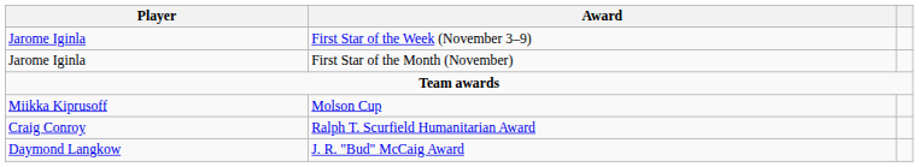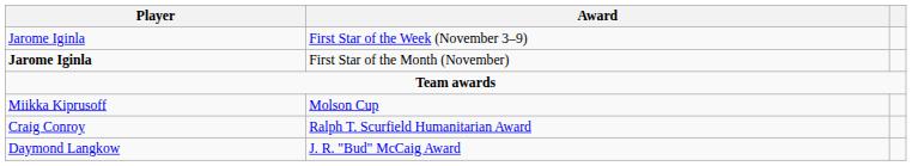First Star of the Month (November) | Player: normal -> bold
